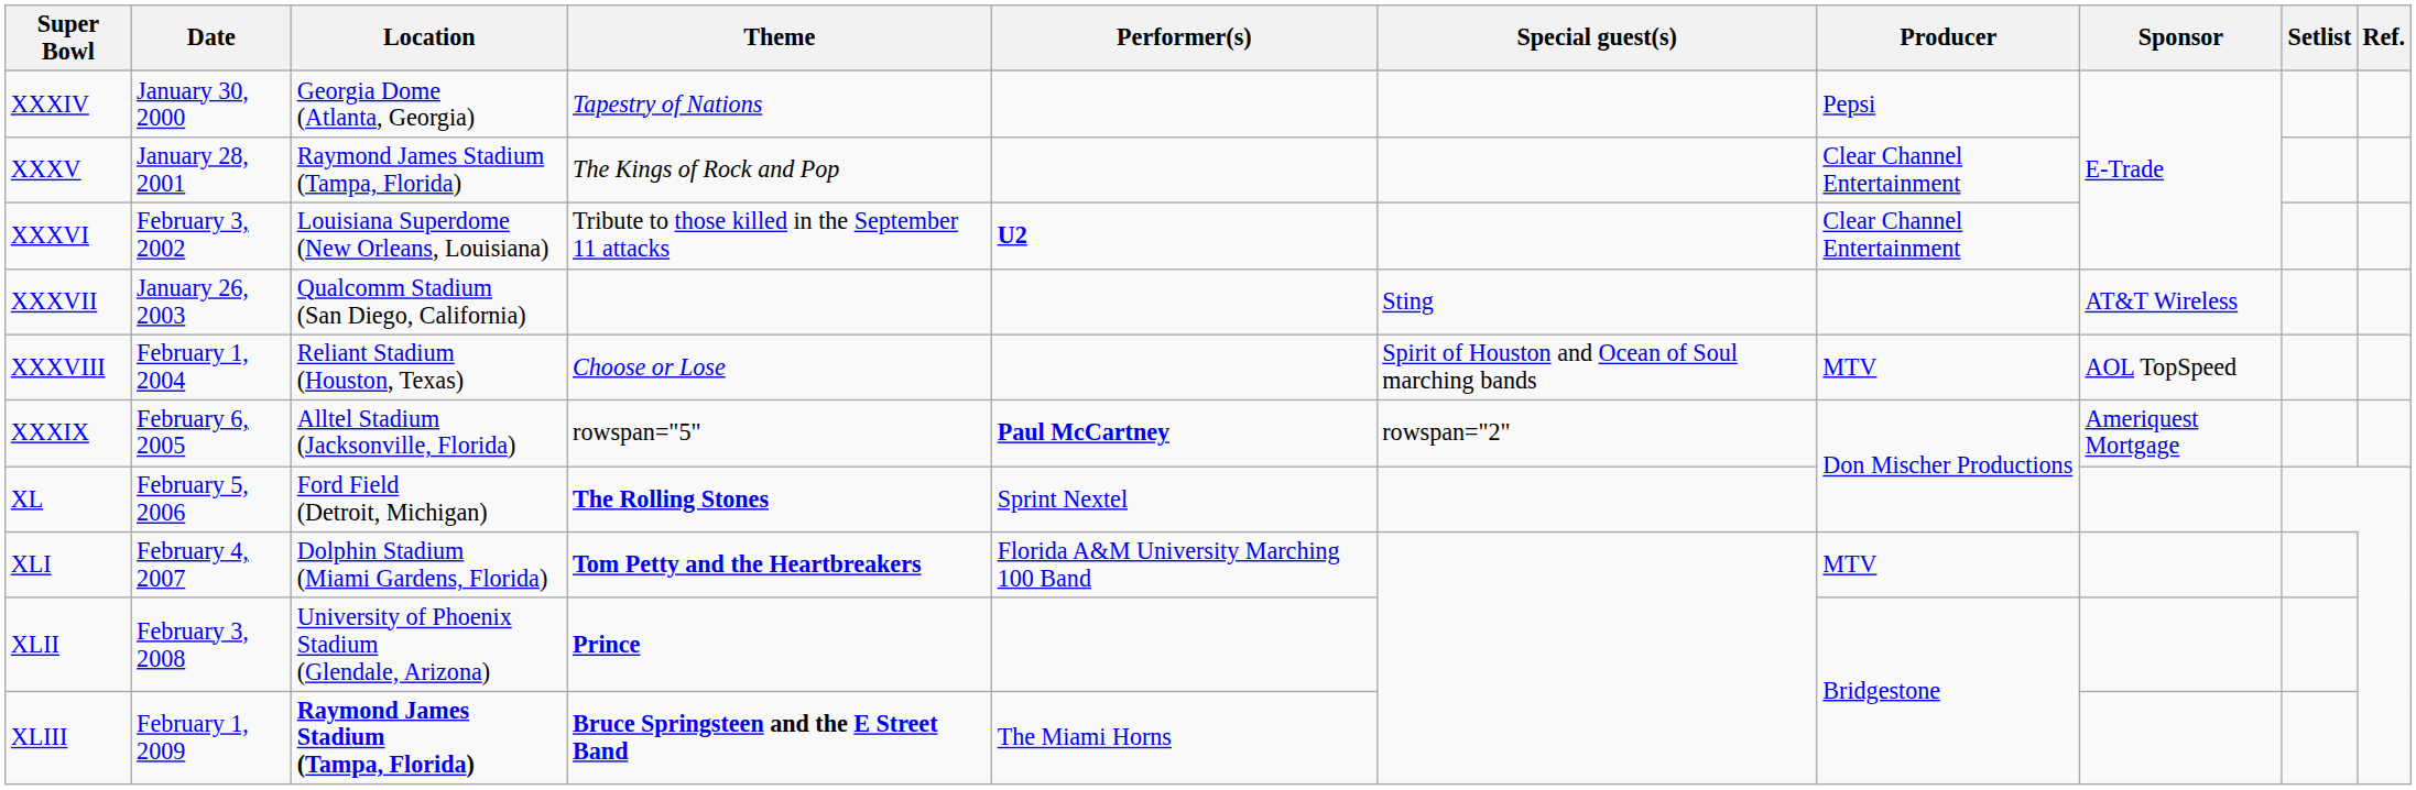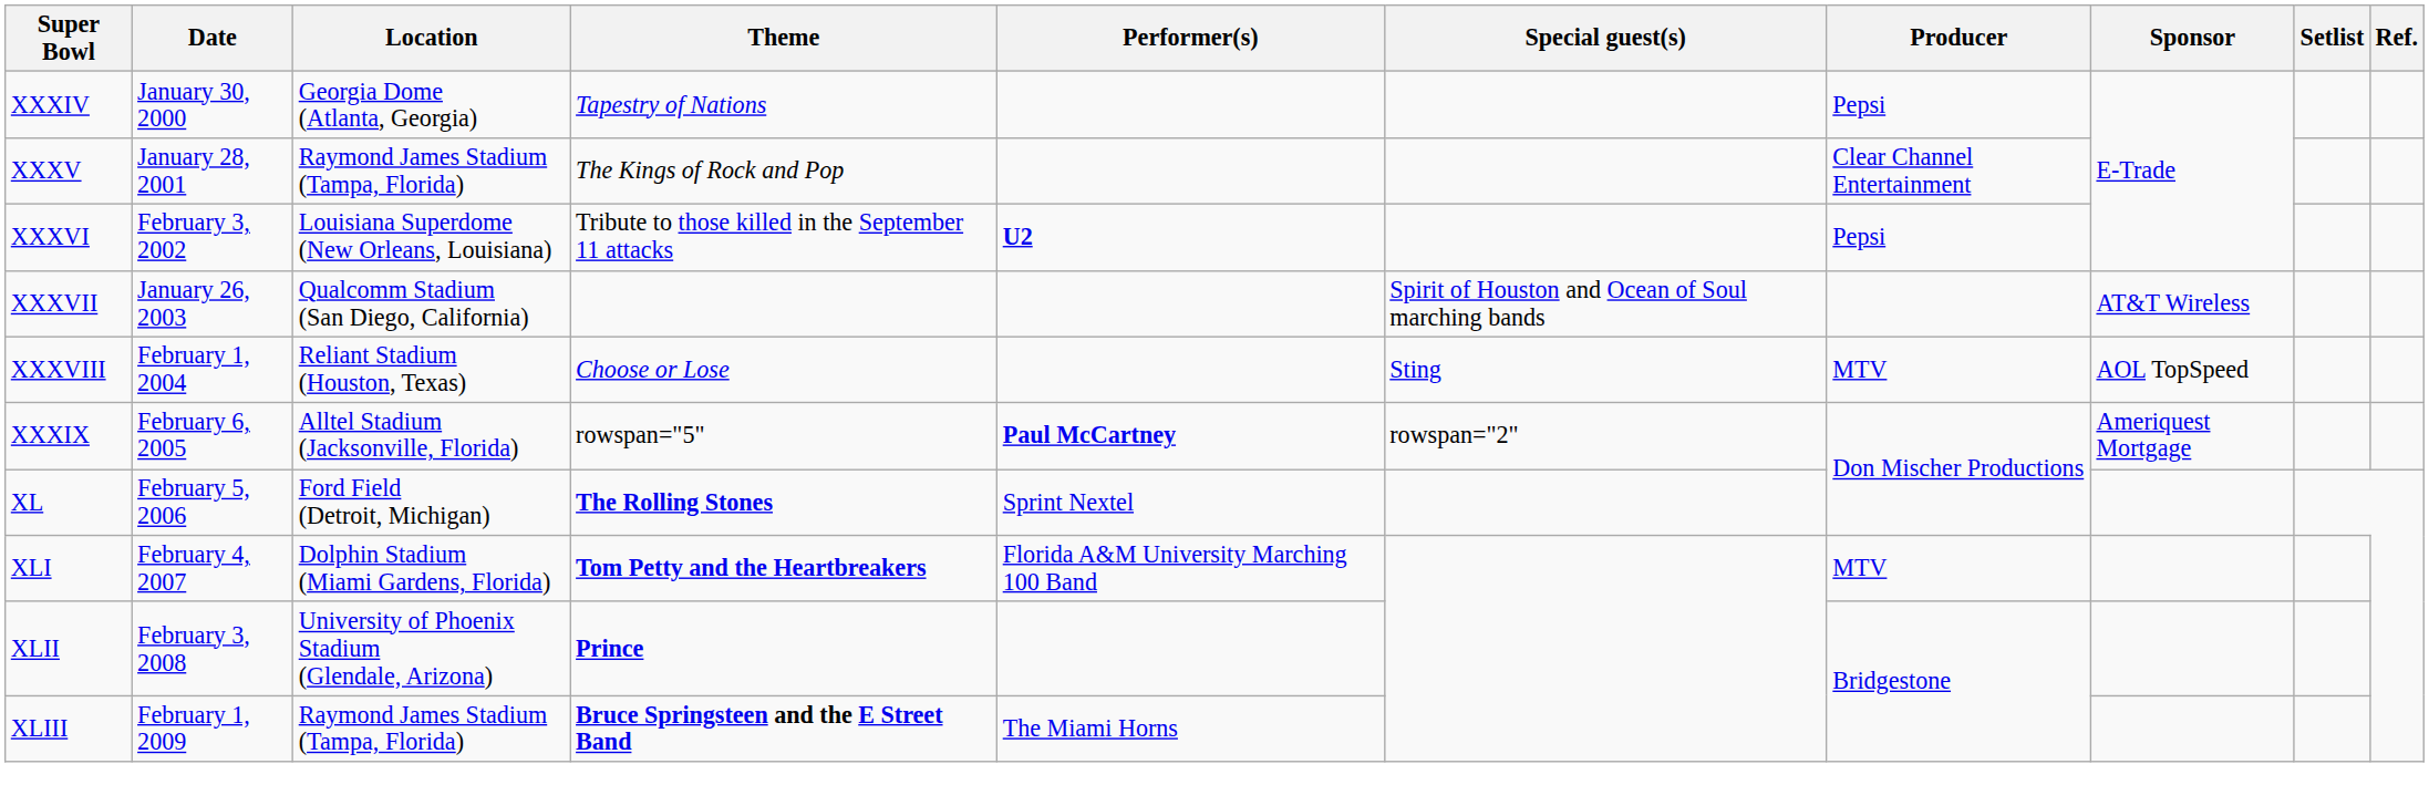XXXVI | Producer: Clear Channel Entertainment -> Pepsi
XXXVII | Special guest(s): Sting -> Spirit of Houston and Ocean of Soul marching bands
XXXVIII | Special guest(s): Spirit of Houston and Ocean of Soul marching bands -> Sting
XLIII | Location: bold -> normal
